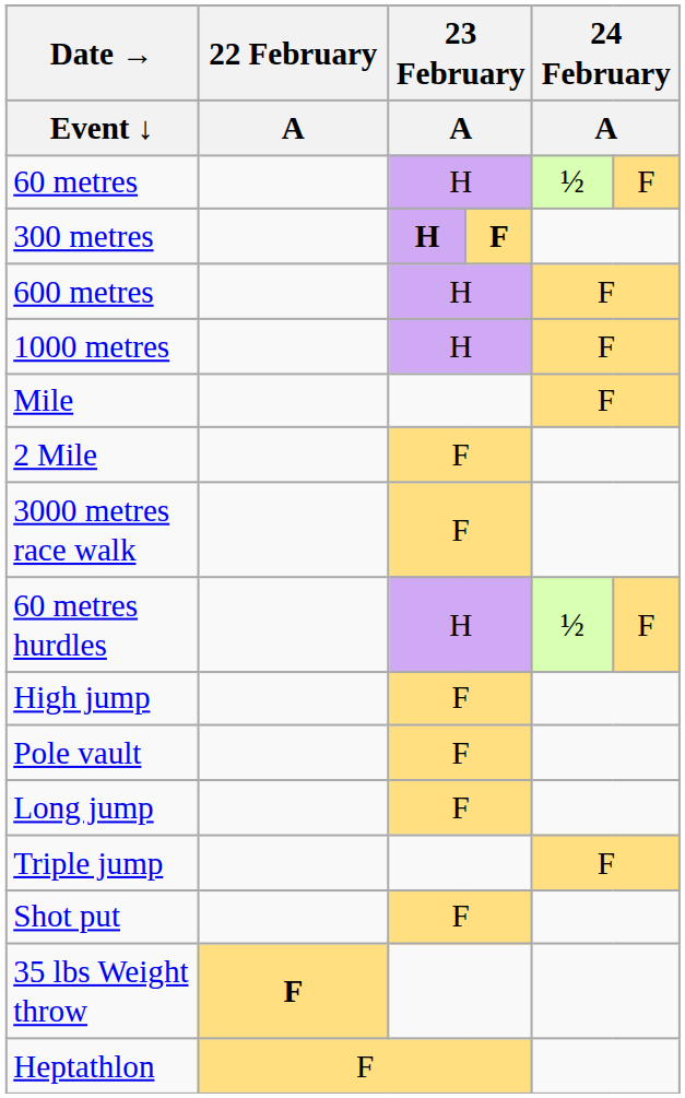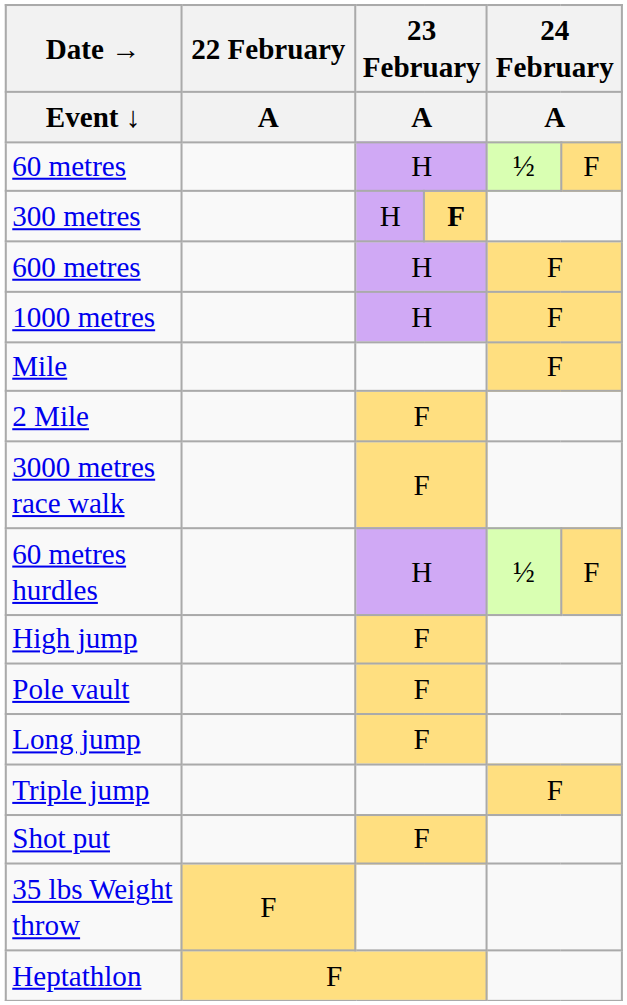300 metres | column 3: bold -> normal
35 lbs Weight throw | 22 February / A: bold -> normal
